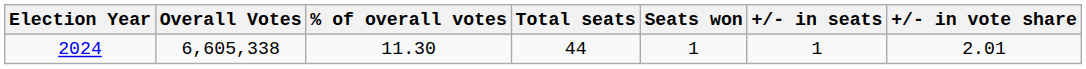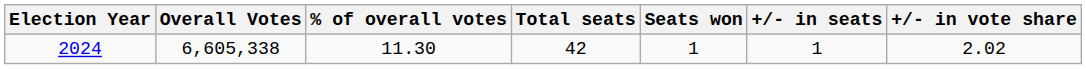2024 | Total seats: 44 -> 42
2024 | +/- in vote share: 2.01 -> 2.02
